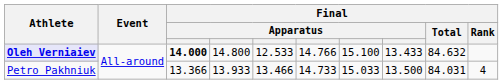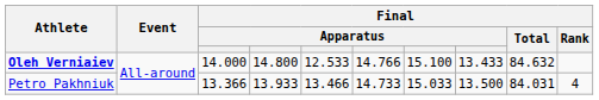row 4 | Athlete: lavender background -> no background
row 4 | column 3: bold -> normal
